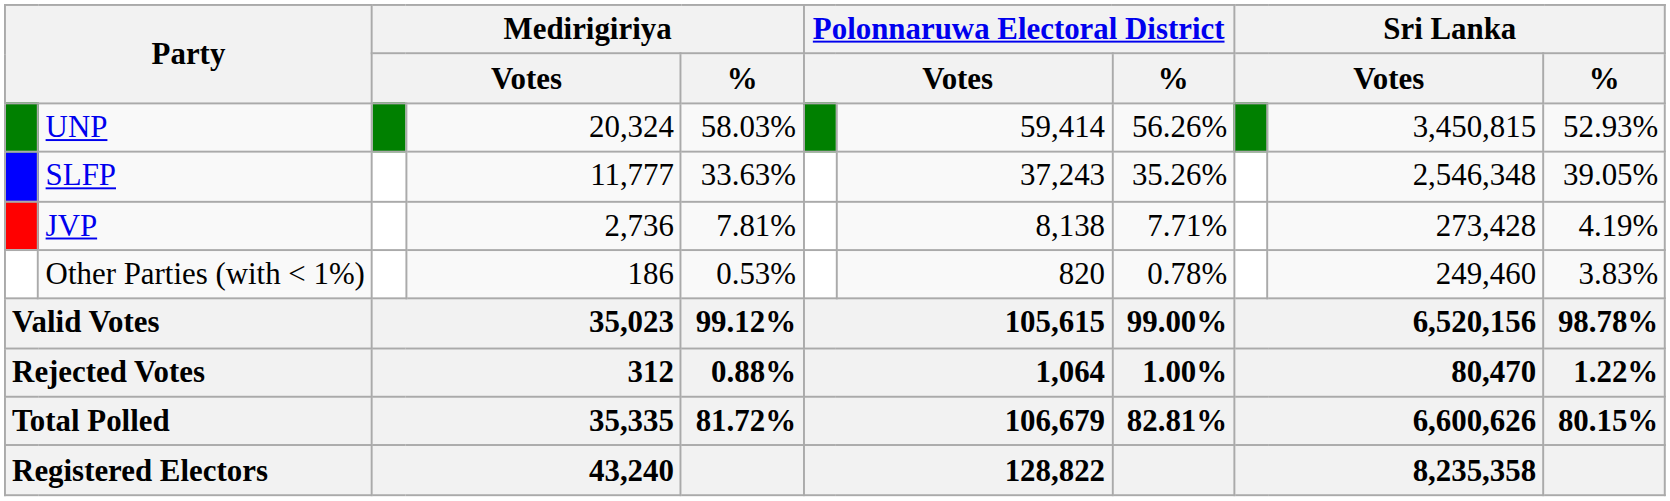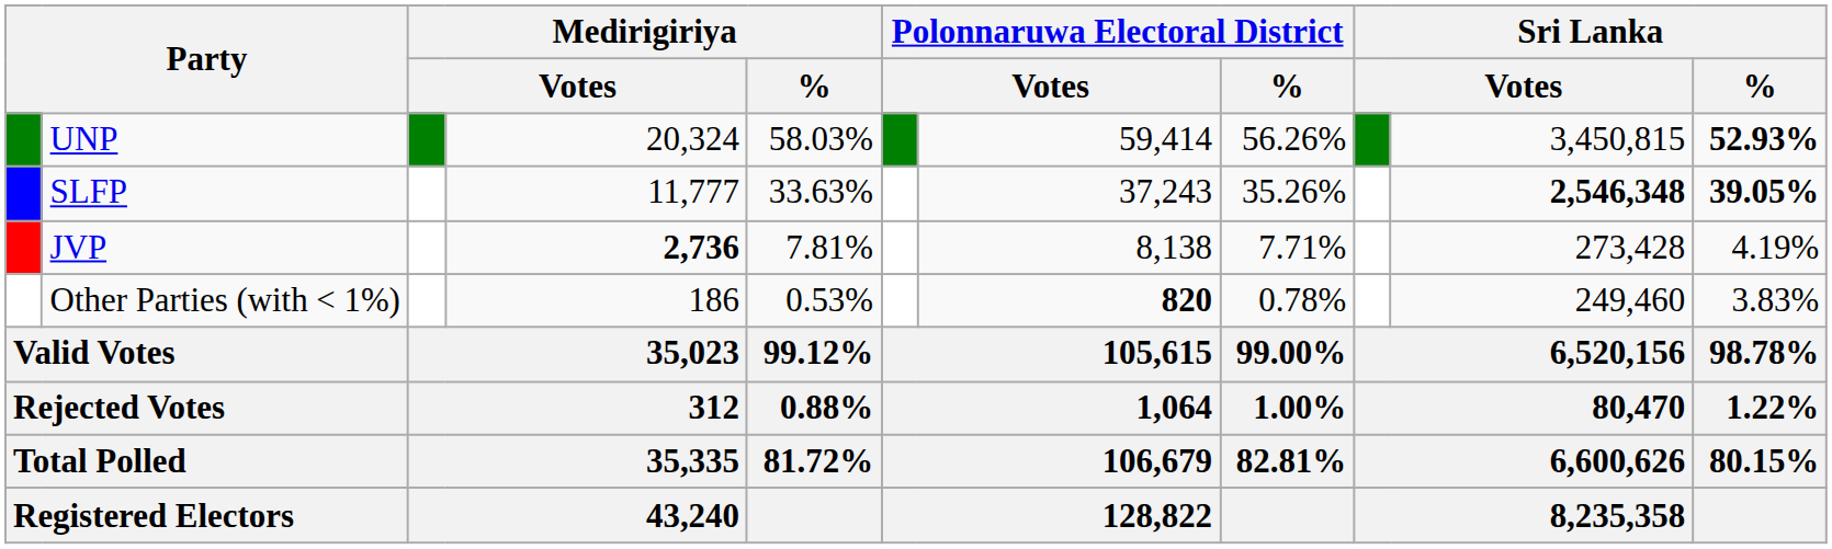UNP | Sri Lanka / %: normal -> bold
SLFP | column 10: normal -> bold
SLFP | Sri Lanka / %: normal -> bold
JVP | column 4: normal -> bold
Other Parties (with < 1%) | column 7: normal -> bold
